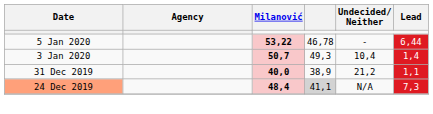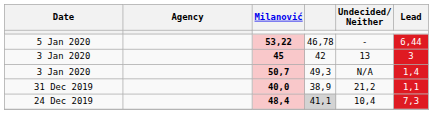+ row: 3 Jan 2020 | 45 | 42 | 13 | 3
50,7 | Undecided/ Neither: 10,4 -> N/A
48,4 | Date: lightsalmon background -> no background
48,4 | Undecided/ Neither: N/A -> 10,4
